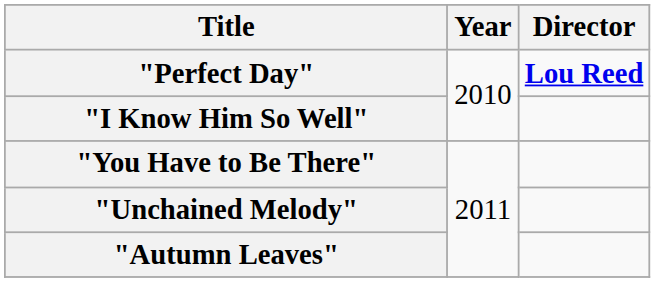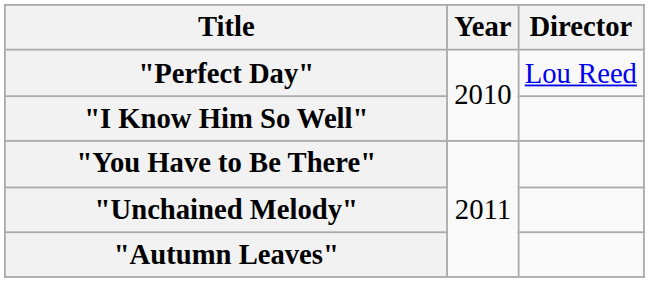"Perfect Day" | Director: bold -> normal
